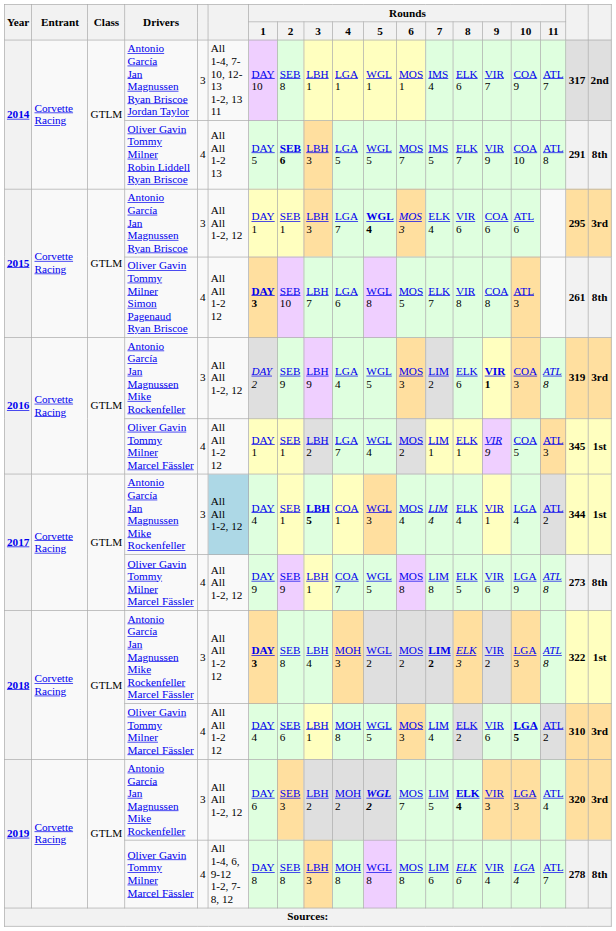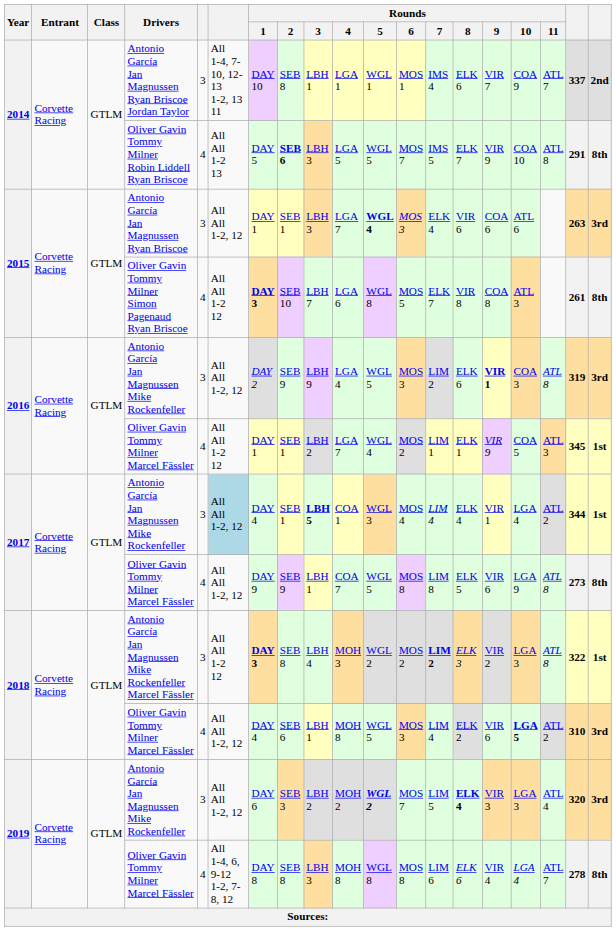Antonio García Jan Magnussen Ryan Briscoe Jordan Taylor | column 18: 317 -> 337
Antonio García Jan Magnussen Ryan Briscoe | column 18: 295 -> 263
2018 / Oliver Gavin Tommy Milner Marcel Fässler | column 6: All All 1-2 12 -> All All 1-2, 12
